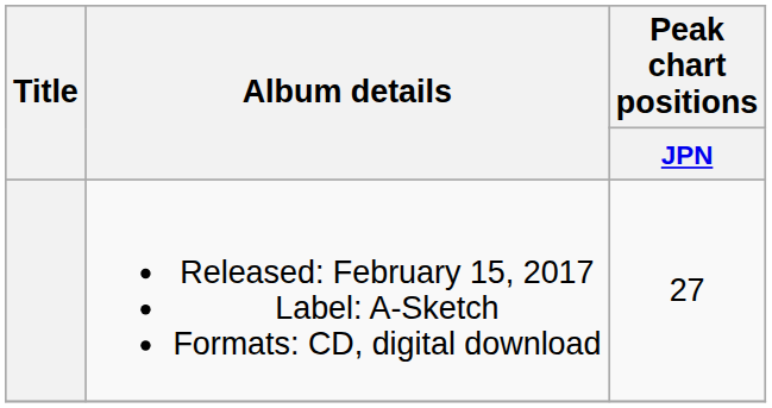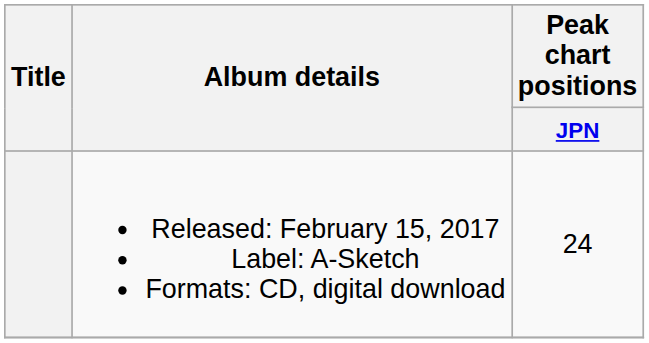row 3 | Peak chart positions / JPN: 27 -> 24
